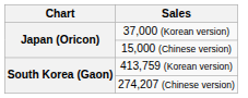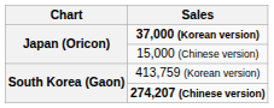37,000 (Korean version) | Sales: normal -> bold
274,207 (Chinese version) | Sales: normal -> bold
